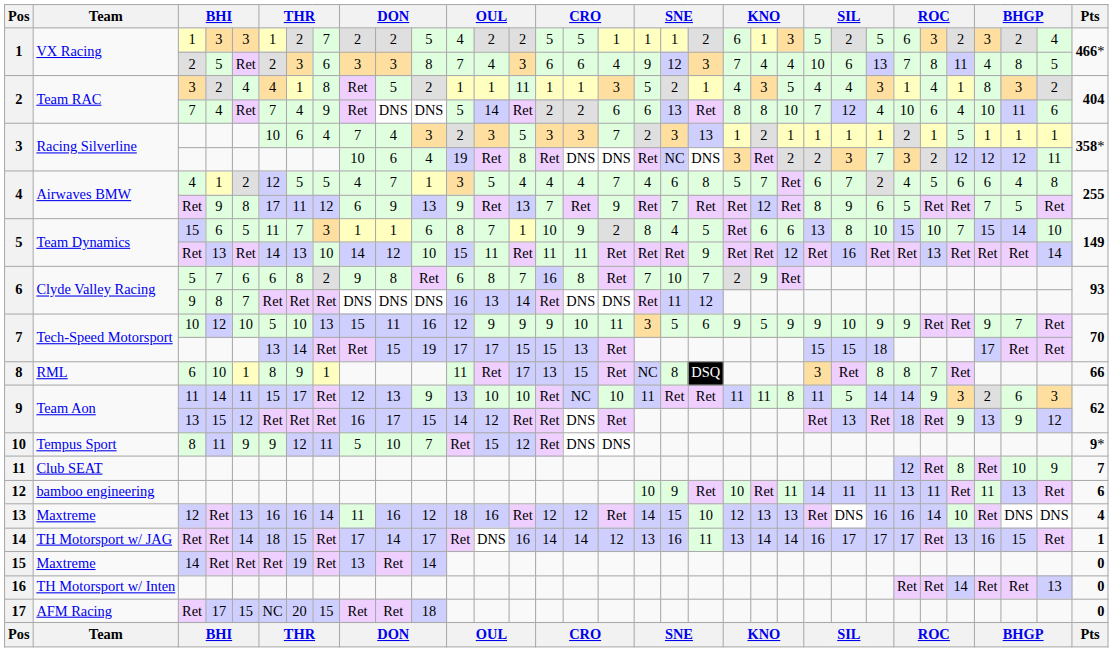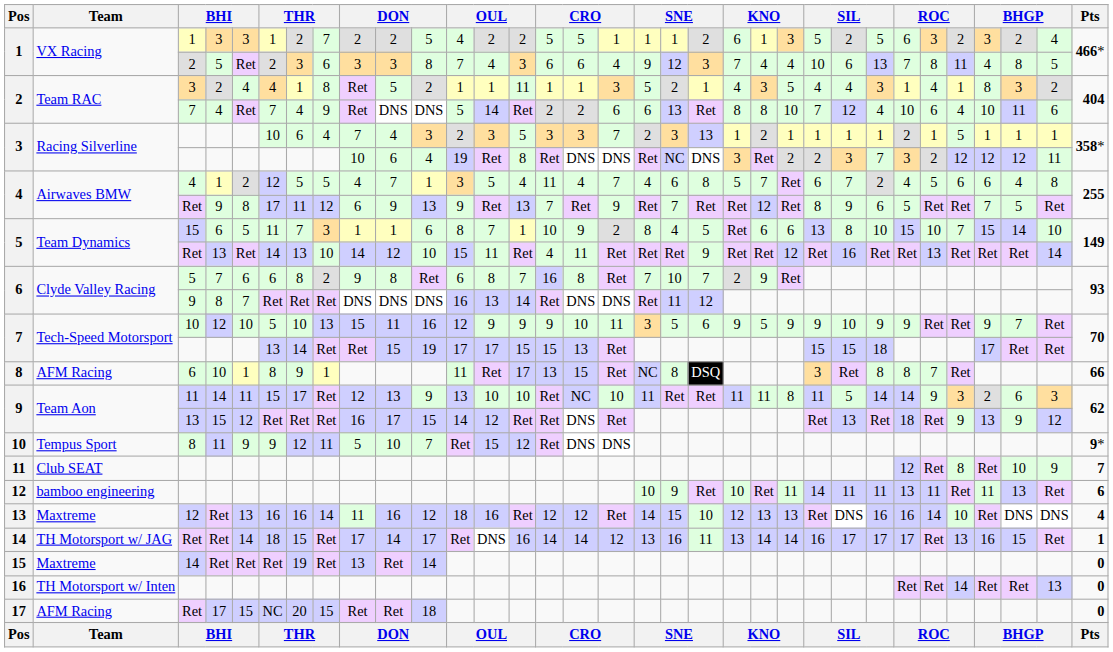row 8 | column 15: 4 -> 11
row 11 | column 15: 11 -> 4
row 16 | Team: RML -> AFM Racing
